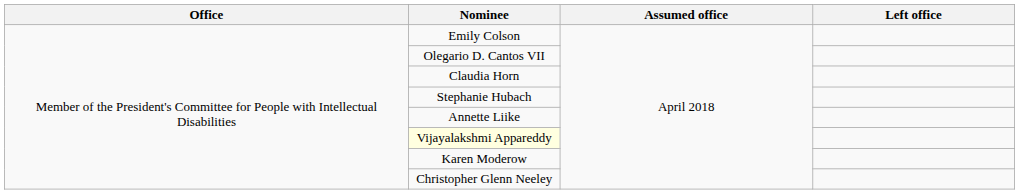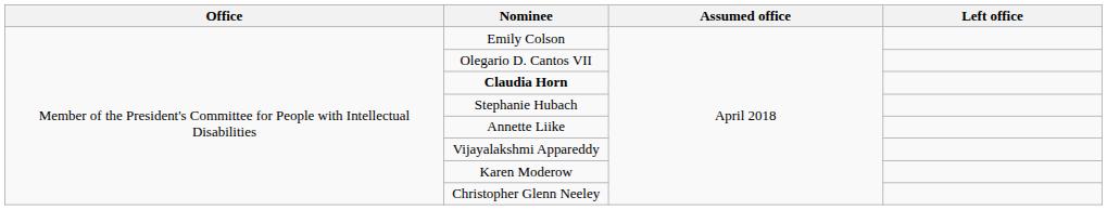Claudia Horn | Nominee: normal -> bold
Vijayalakshmi Appareddy | Nominee: lightyellow background -> no background
